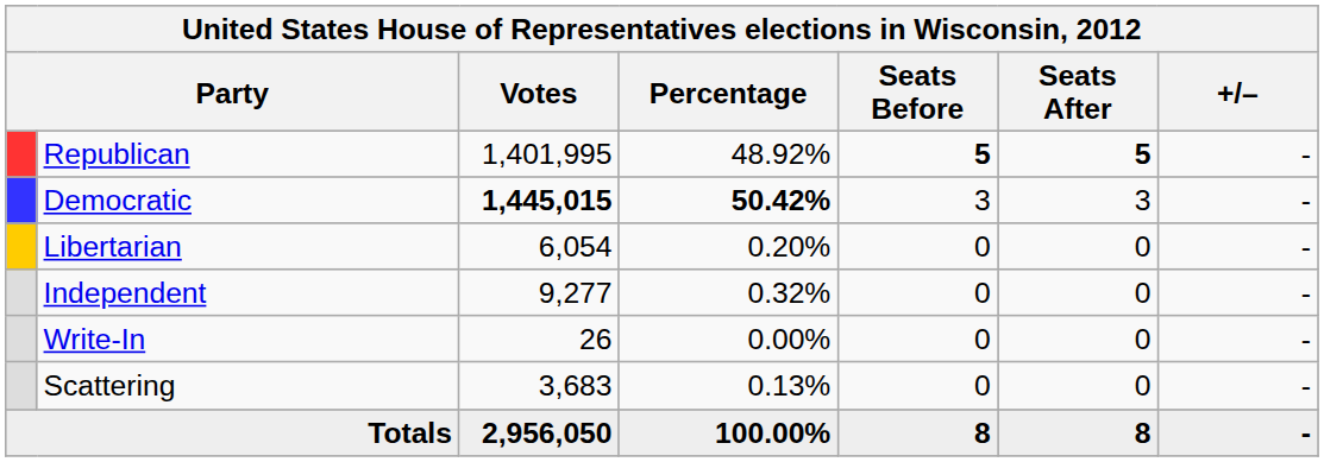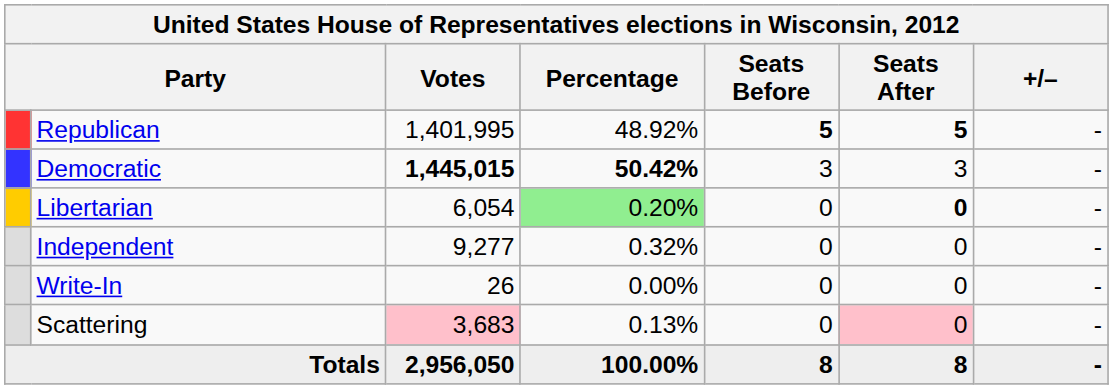Libertarian | Percentage: no background -> lightgreen background
Libertarian | Seats After: normal -> bold
Scattering | Votes: no background -> pink background
Scattering | Seats After: no background -> pink background
